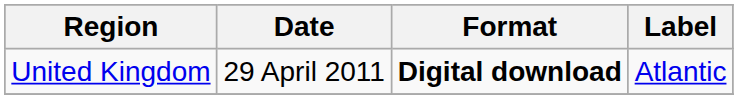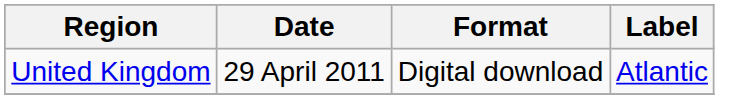United Kingdom | Format: bold -> normal
